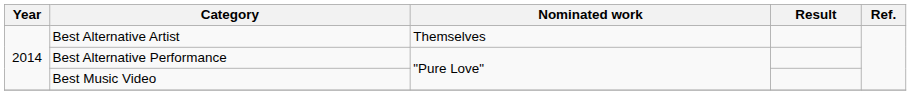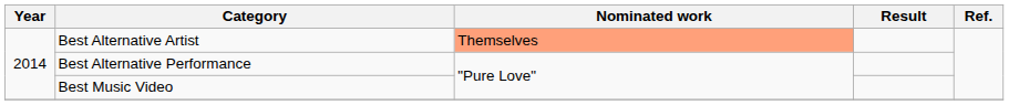Best Alternative Artist | Nominated work: no background -> lightsalmon background
